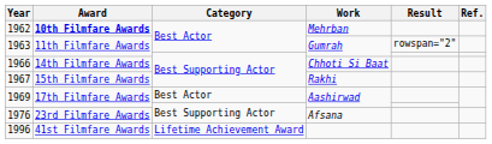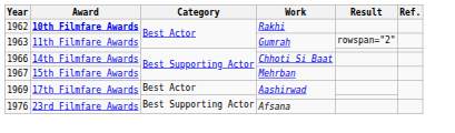1962 | Work: Mehrban -> Rakhi
1967 | Work: Rakhi -> Mehrban
- row: 1996 | 41st Filmfare Awards | Lifetime Achievement Award
